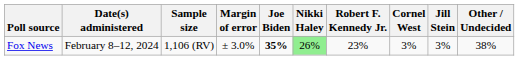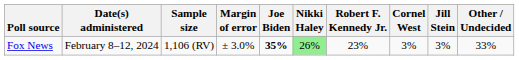Fox News | Other / Undecided: 38% -> 33%
